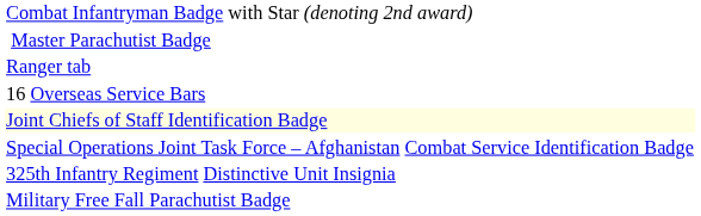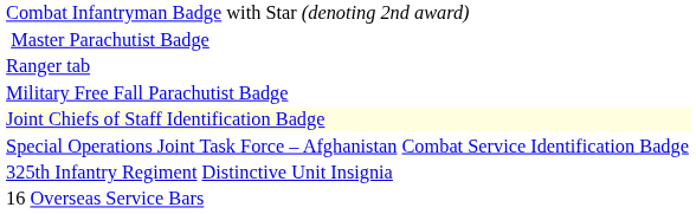row 4 | column 1: 16 Overseas Service Bars -> Military Free Fall Parachutist Badge
row 8 | column 1: Military Free Fall Parachutist Badge -> 16 Overseas Service Bars
